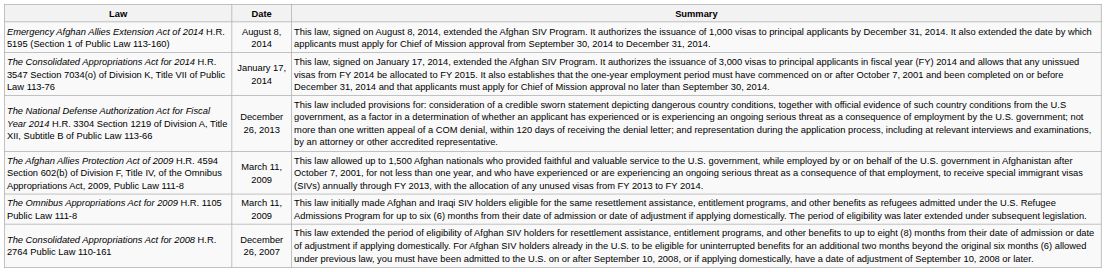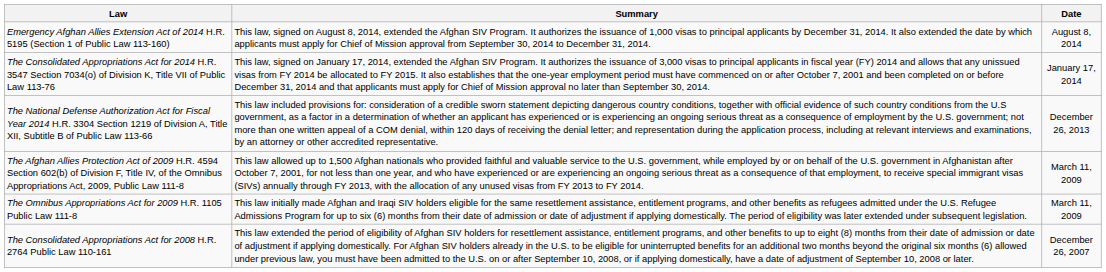columns swapped: Date <-> Summary
